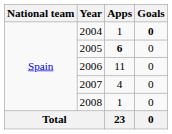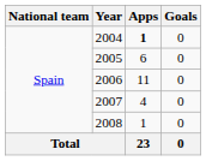2004 | Apps: normal -> bold
2004 | Goals: bold -> normal
2005 | Apps: bold -> normal
